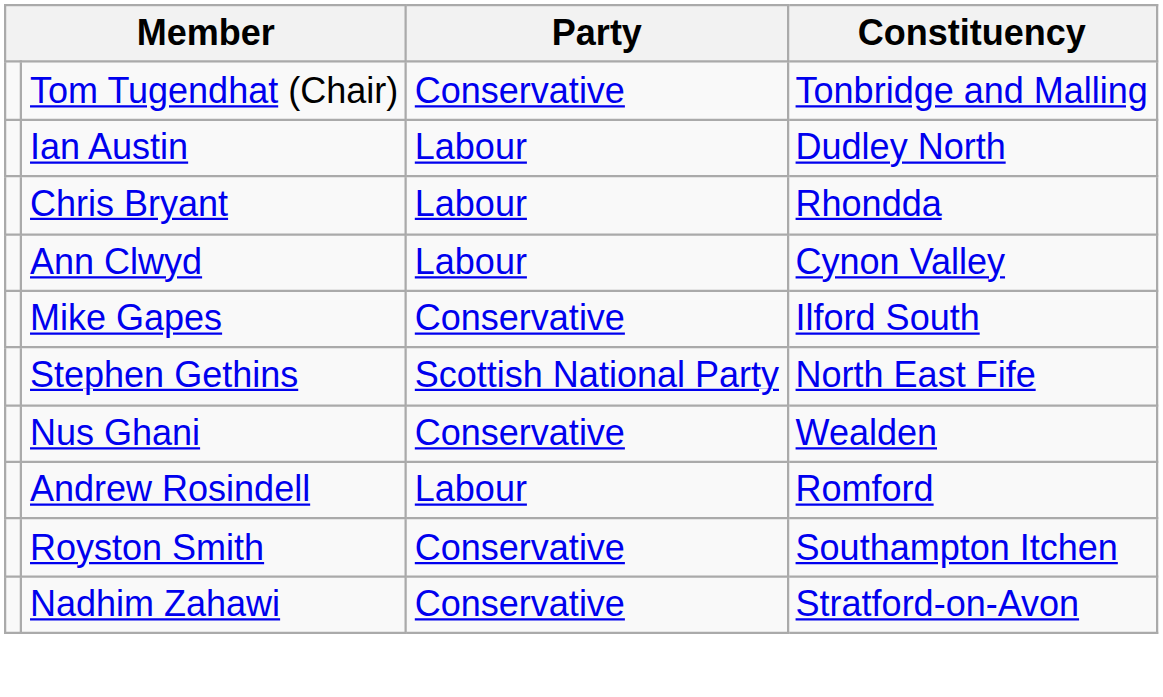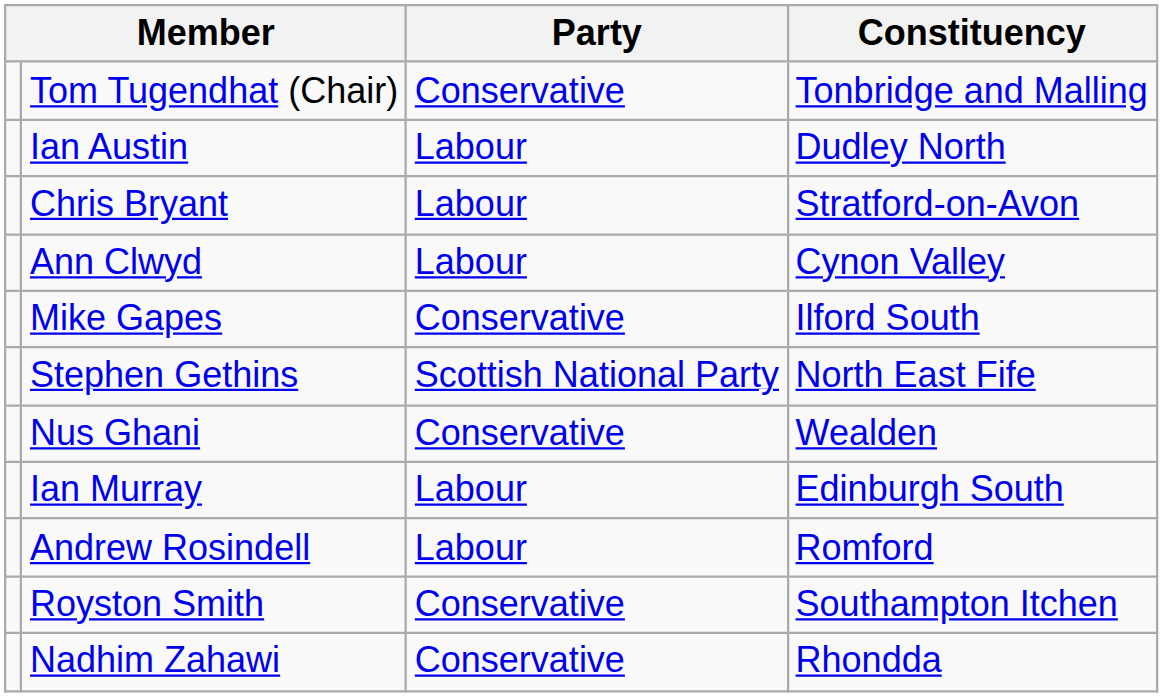Chris Bryant | Constituency: Rhondda -> Stratford-on-Avon
+ row: Ian Murray | Labour | Edinburgh South
Nadhim Zahawi | Constituency: Stratford-on-Avon -> Rhondda
